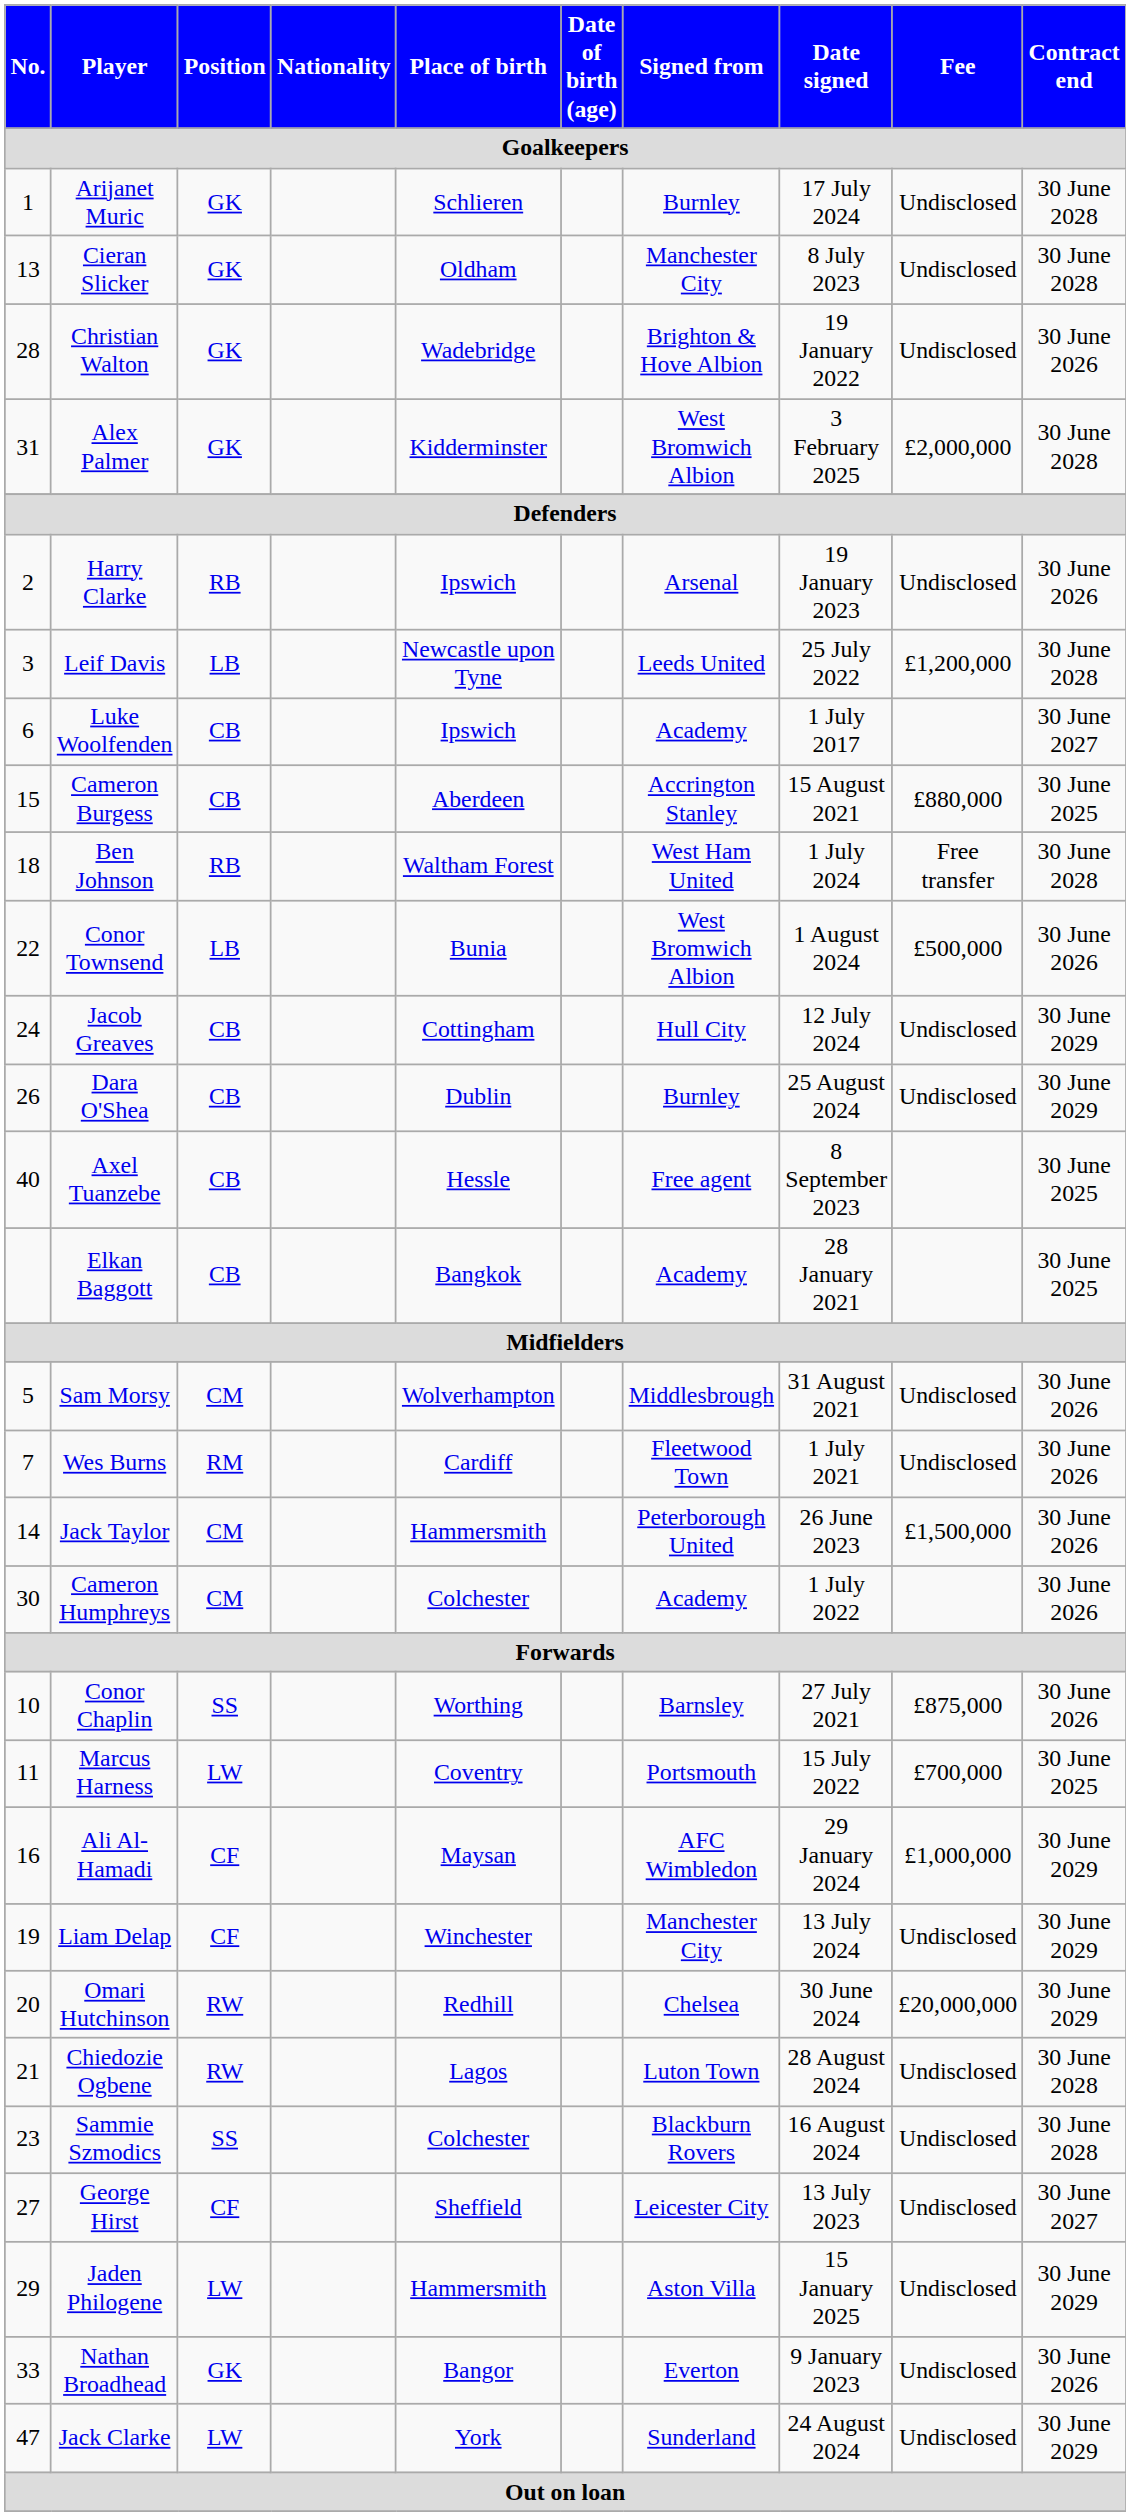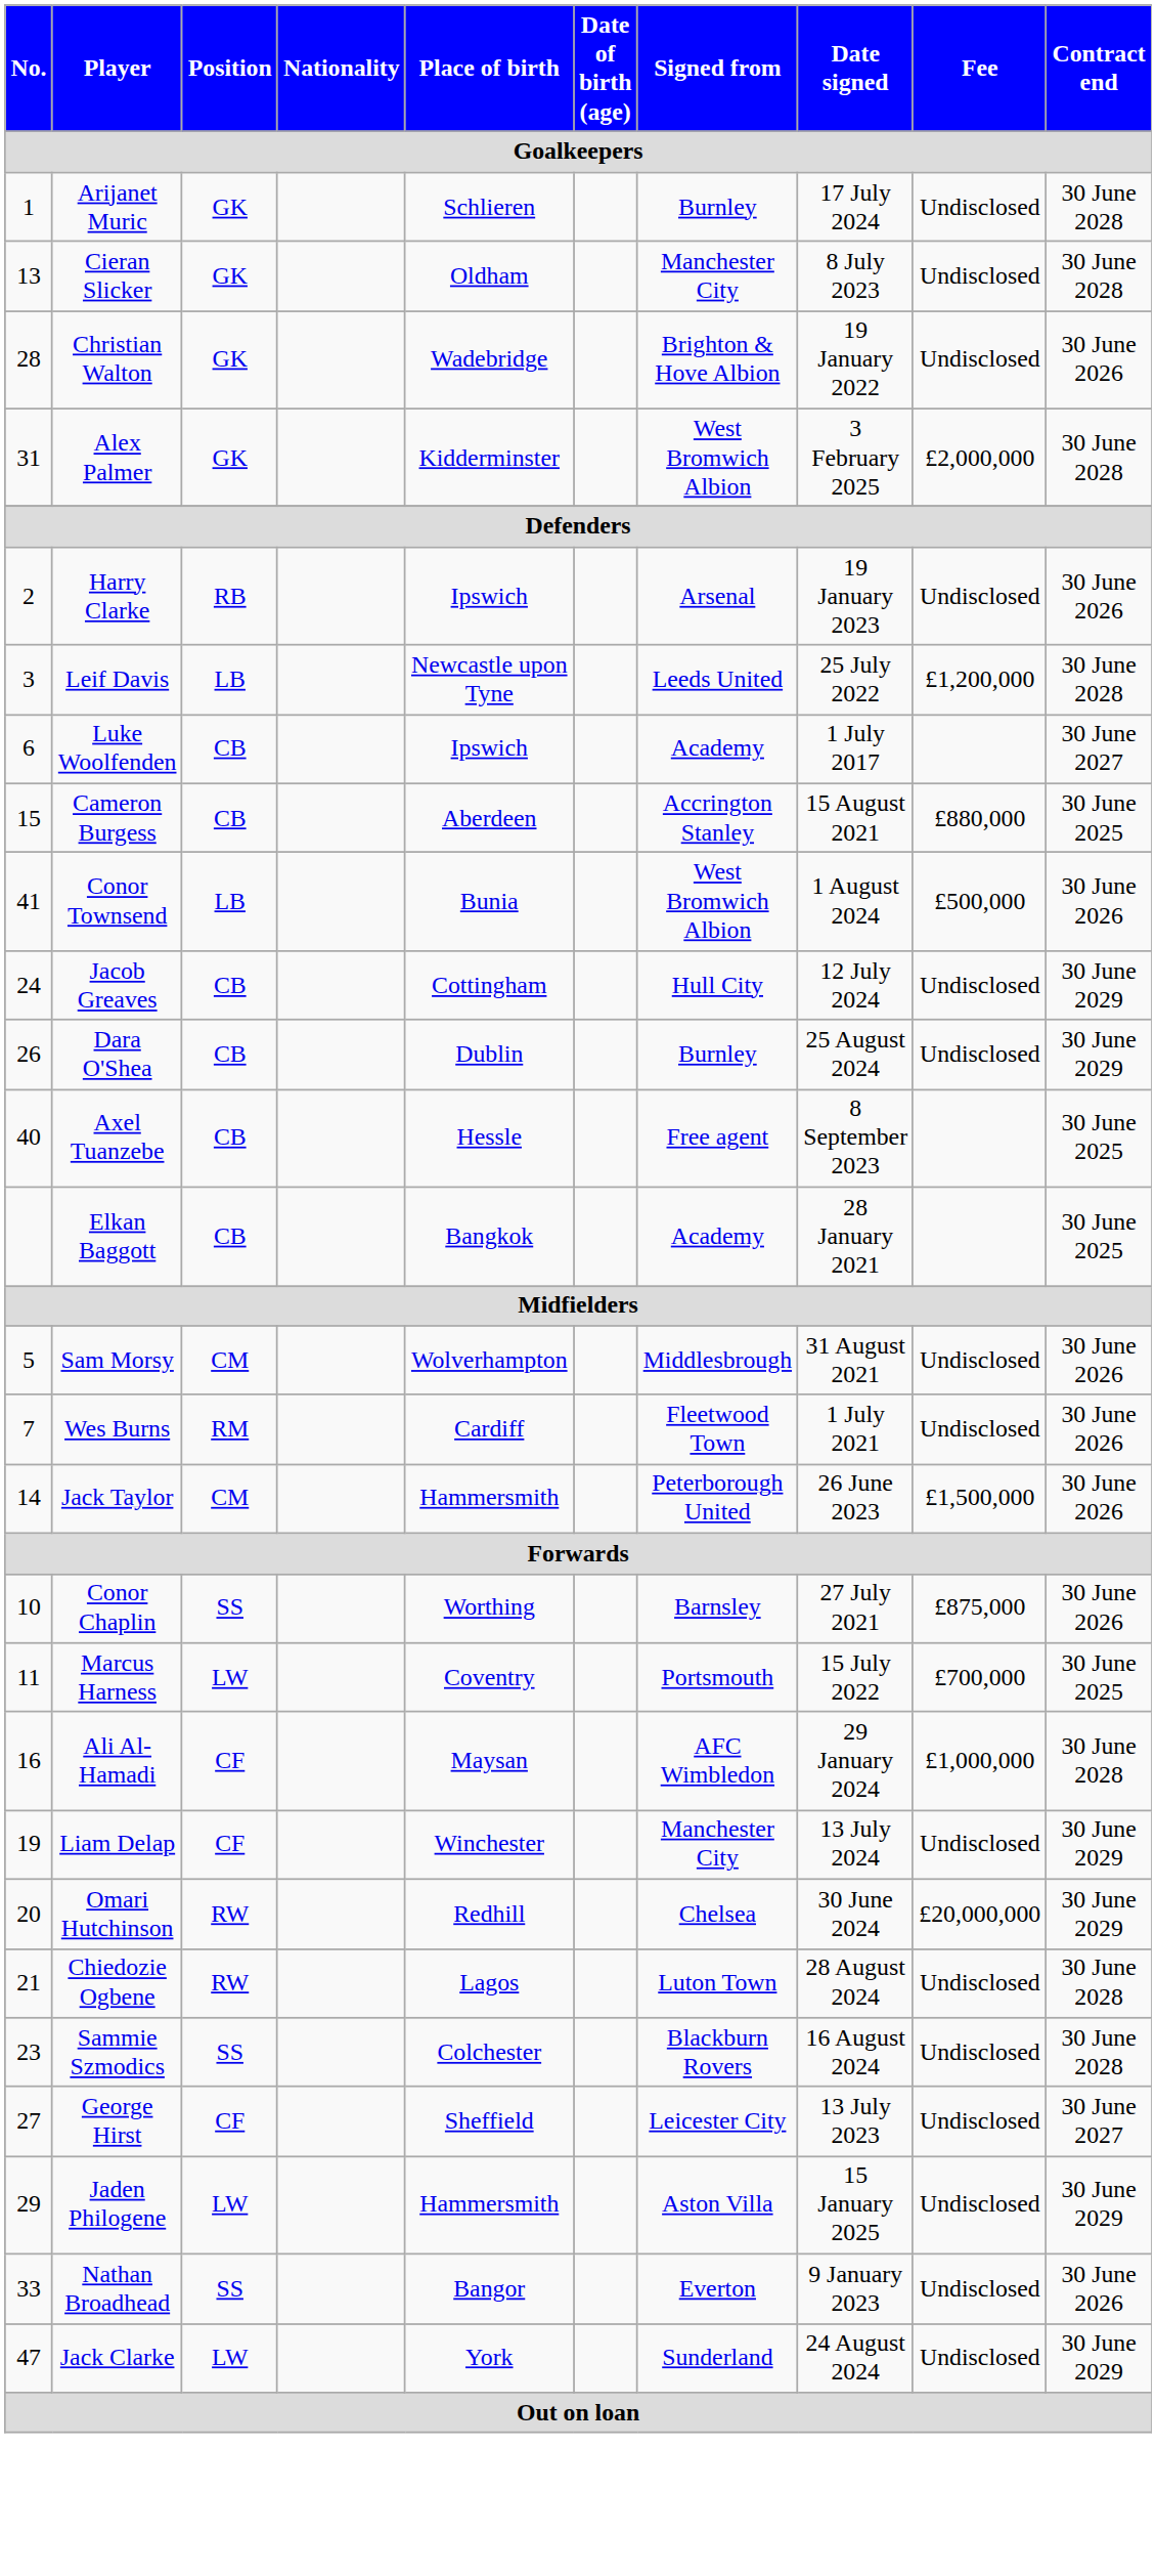- row: 18 | Ben Johnson | RB | Waltham Forest | West Ham United | 1 July 2024 | Free transfer | 30 June 2028
Conor Townsend | No.: 22 -> 41
- row: 30 | Cameron Humphreys | CM | Colchester | Academy | 1 July 2022 | 30 June 2026
Ali Al-Hamadi | Contract end: 30 June 2029 -> 30 June 2028
Nathan Broadhead | Position: GK -> SS
